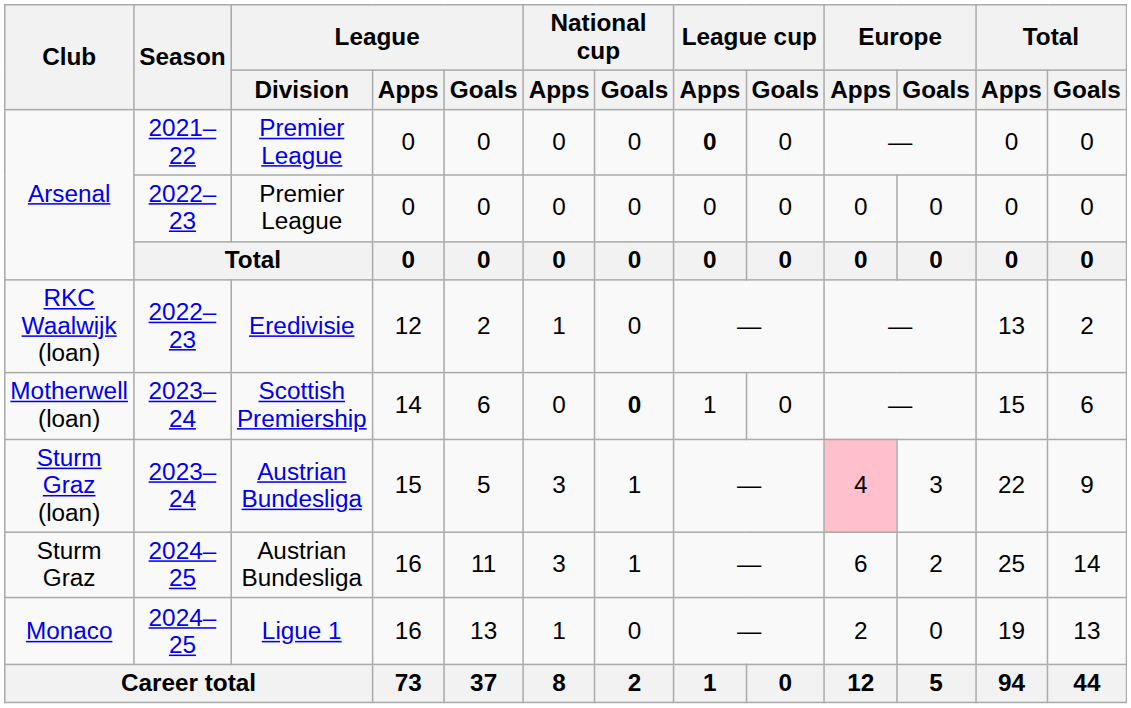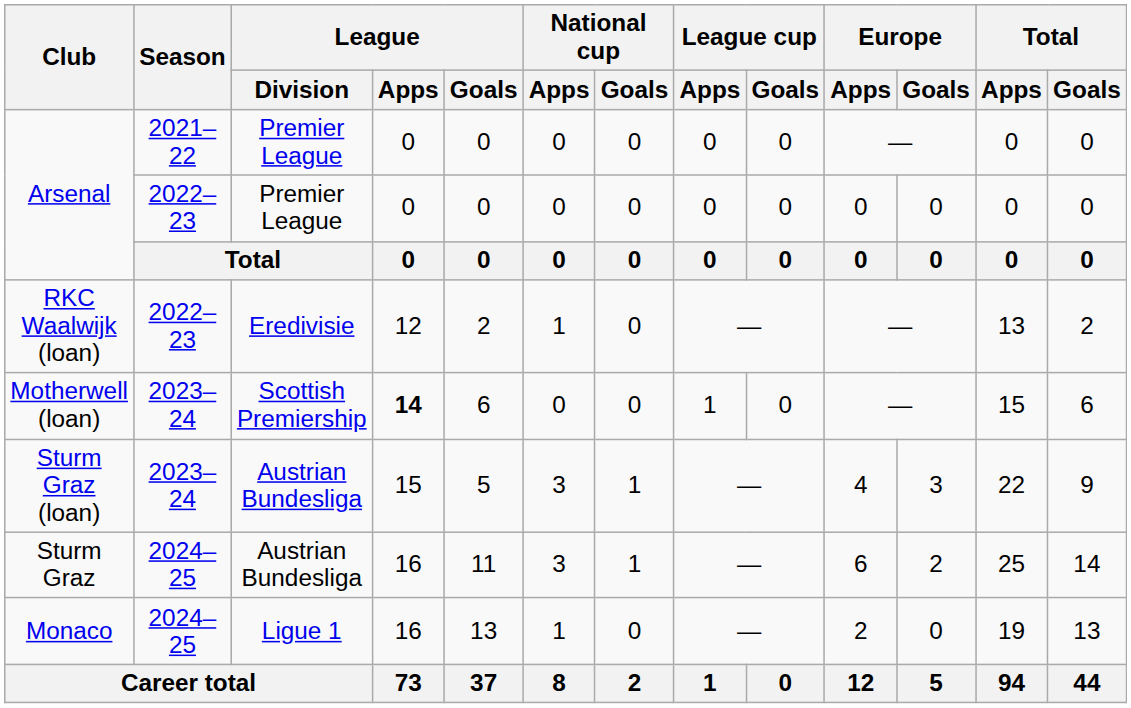Arsenal / 2021–22 | League cup / Apps: bold -> normal
Motherwell (loan) | League / Apps: normal -> bold
Motherwell (loan) | National cup / Goals: bold -> normal
Sturm Graz (loan) | Europe / Apps: pink background -> no background
